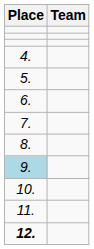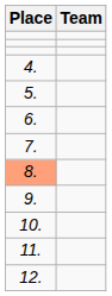row 9 | Place: no background -> lightsalmon background
row 10 | Place: lightblue background -> no background
row 13 | Place: bold -> normal
